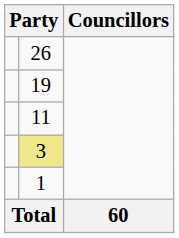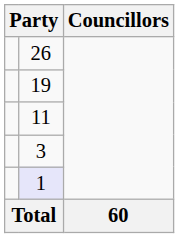3 | column 2: khaki background -> no background
1 | column 2: no background -> lavender background
